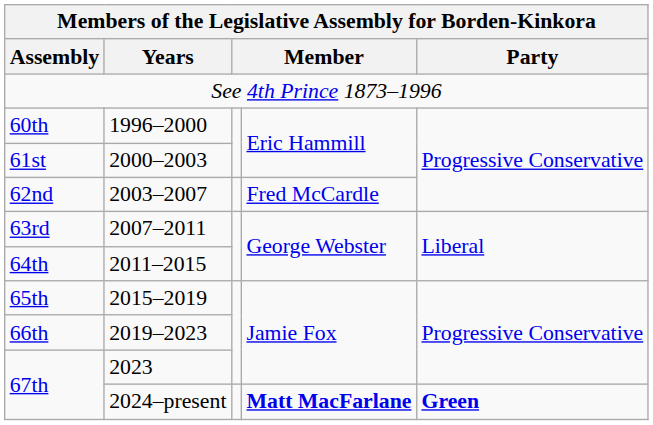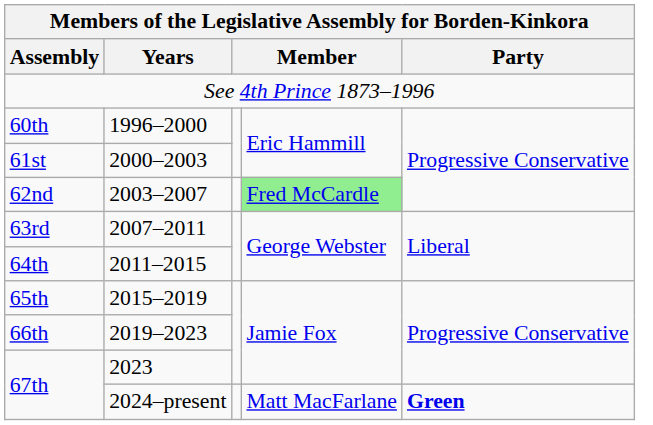62nd | column 4: no background -> lightgreen background
67th / 2024–present | column 4: bold -> normal
